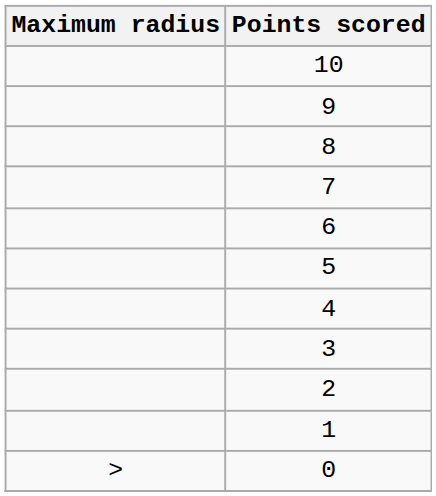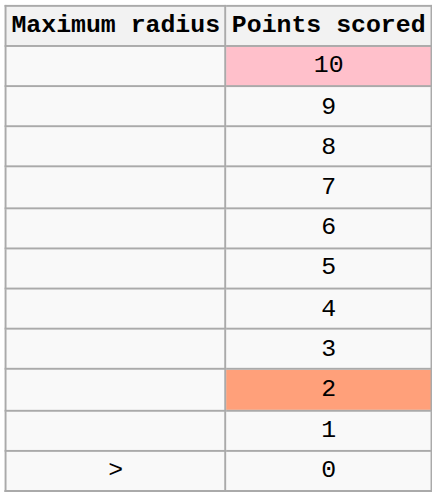10 | Points scored: no background -> pink background
2 | Points scored: no background -> lightsalmon background
